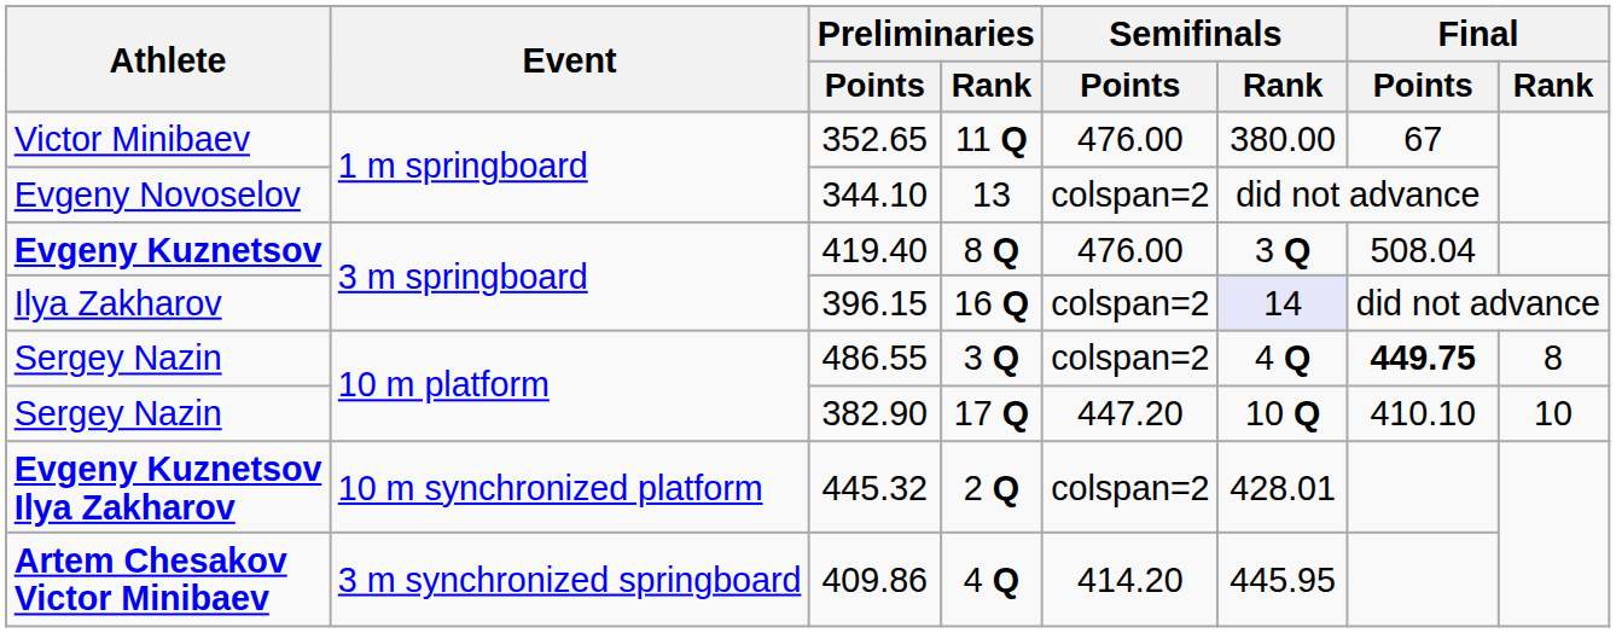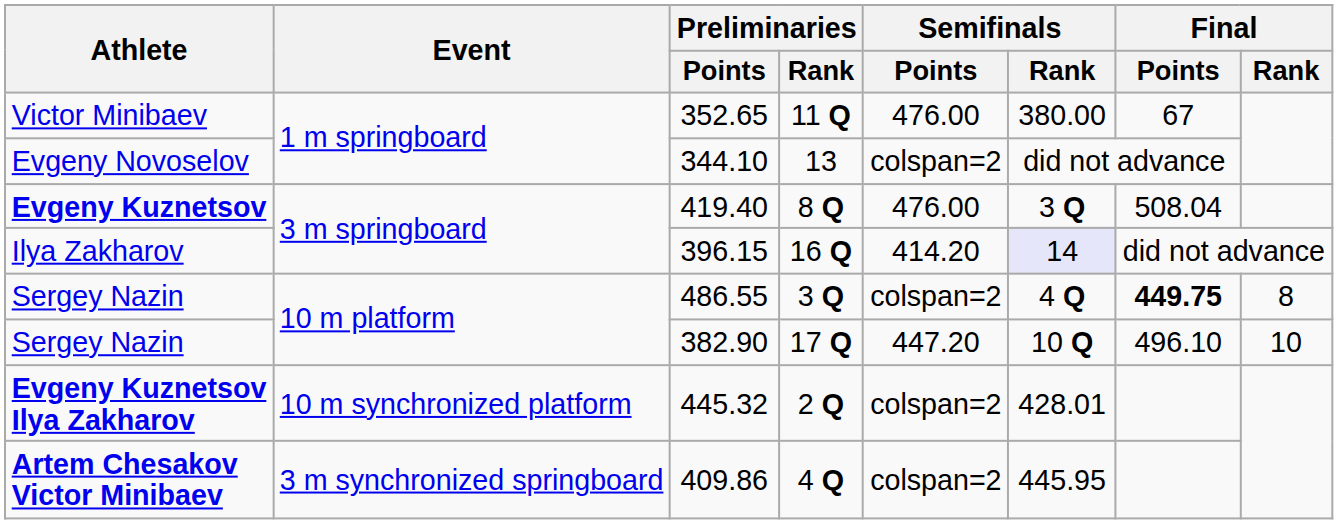396.15 | Semifinals / Points: colspan=2 -> 414.20
382.90 | Final / Points: 410.10 -> 496.10
409.86 | Semifinals / Points: 414.20 -> colspan=2
